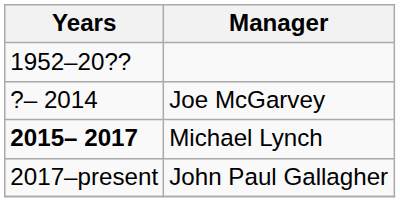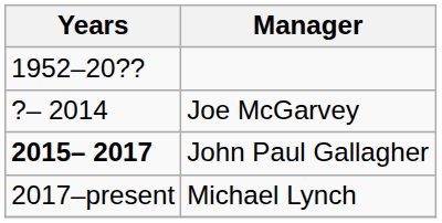row 4 | Manager: Michael Lynch -> John Paul Gallagher
row 5 | Manager: John Paul Gallagher -> Michael Lynch
